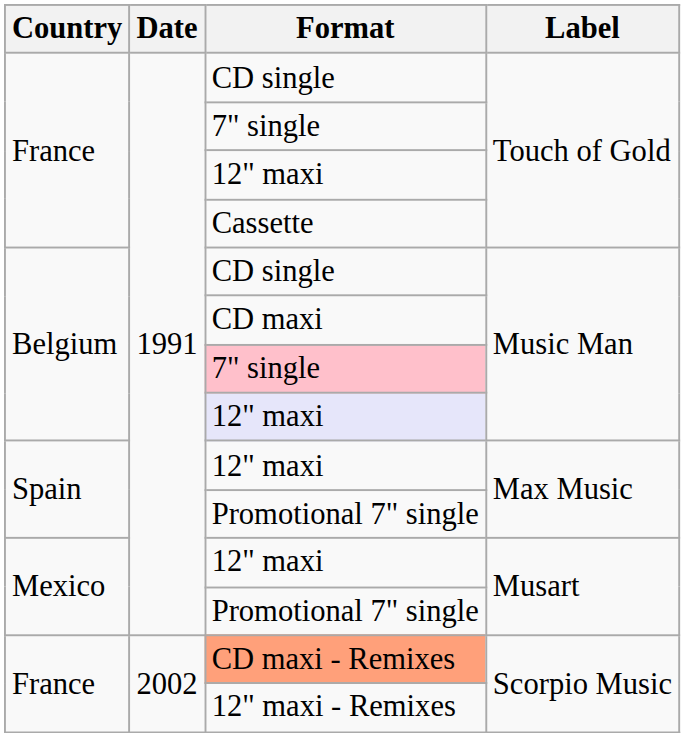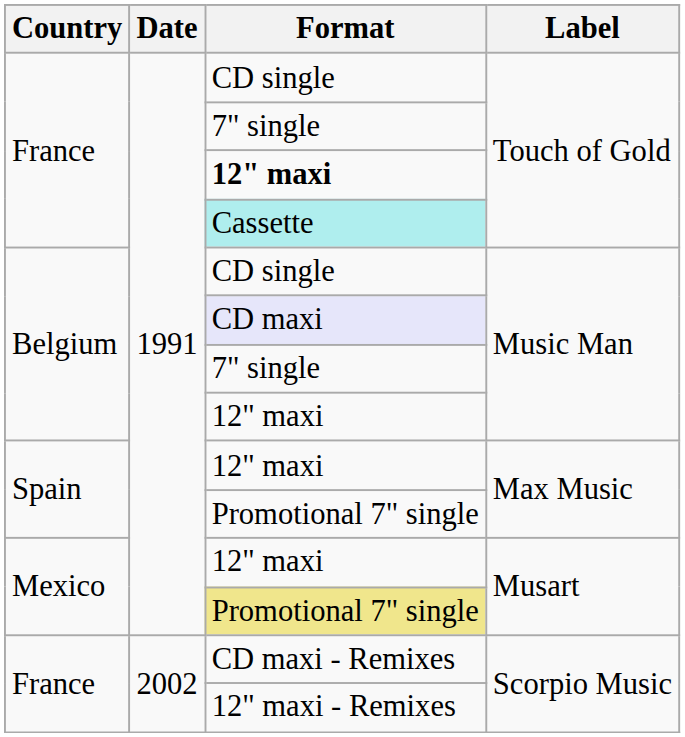12" maxi / Touch of Gold | Format: normal -> bold
Cassette | Format: no background -> paleturquoise background
CD maxi | Format: no background -> lavender background
7" single / Music Man | Format: pink background -> no background
12" maxi / Music Man | Format: lavender background -> no background
Promotional 7" single / Musart | Format: no background -> khaki background
CD maxi - Remixes | Format: lightsalmon background -> no background
